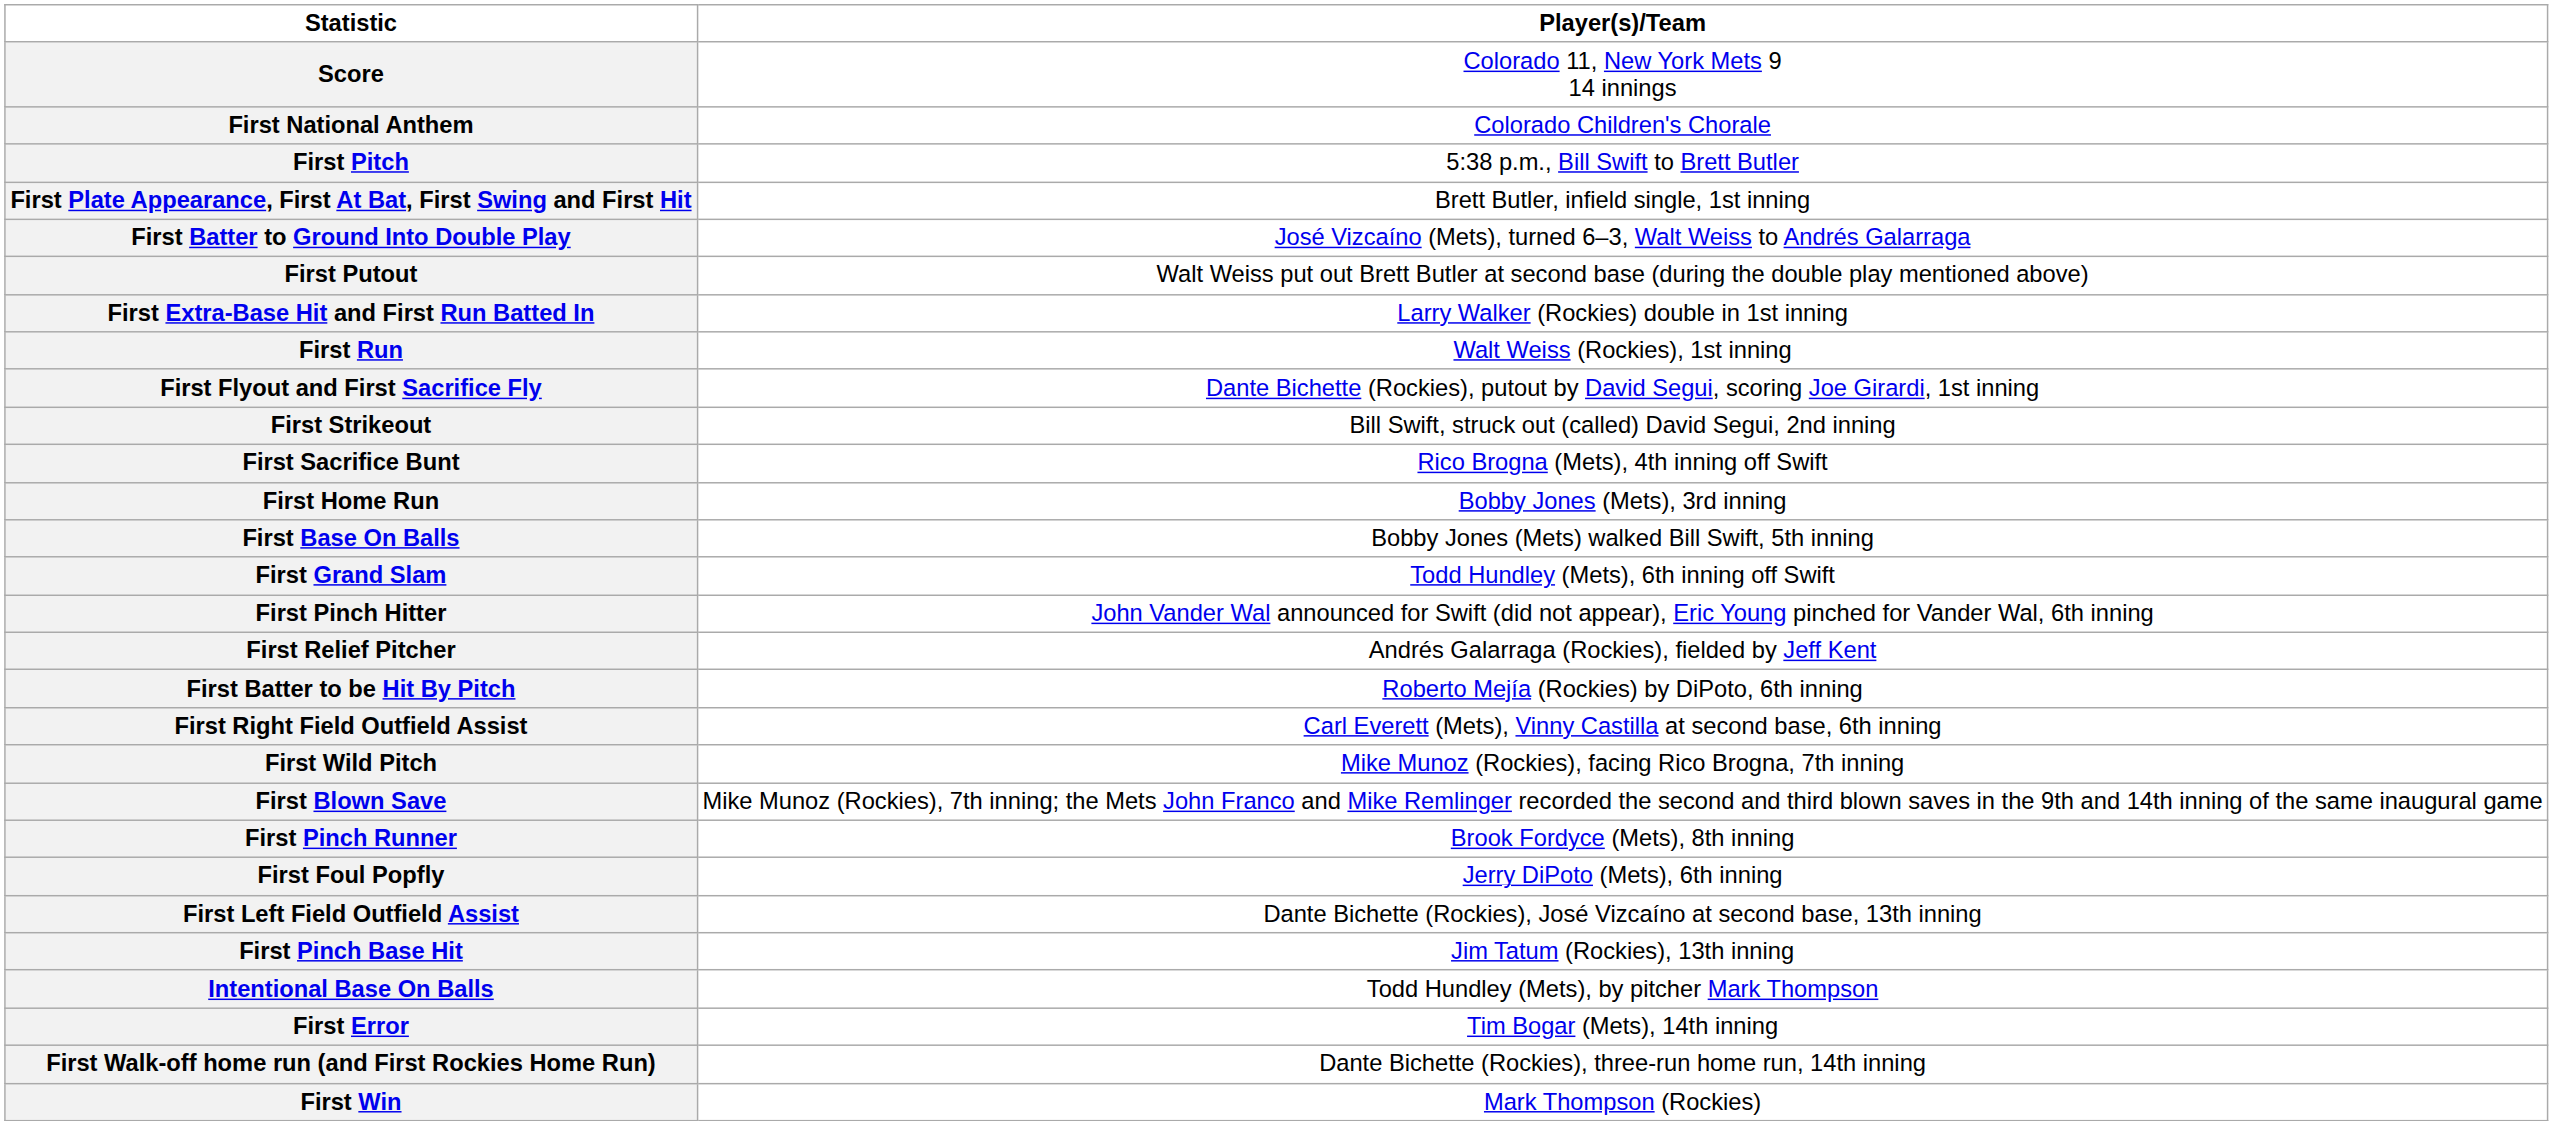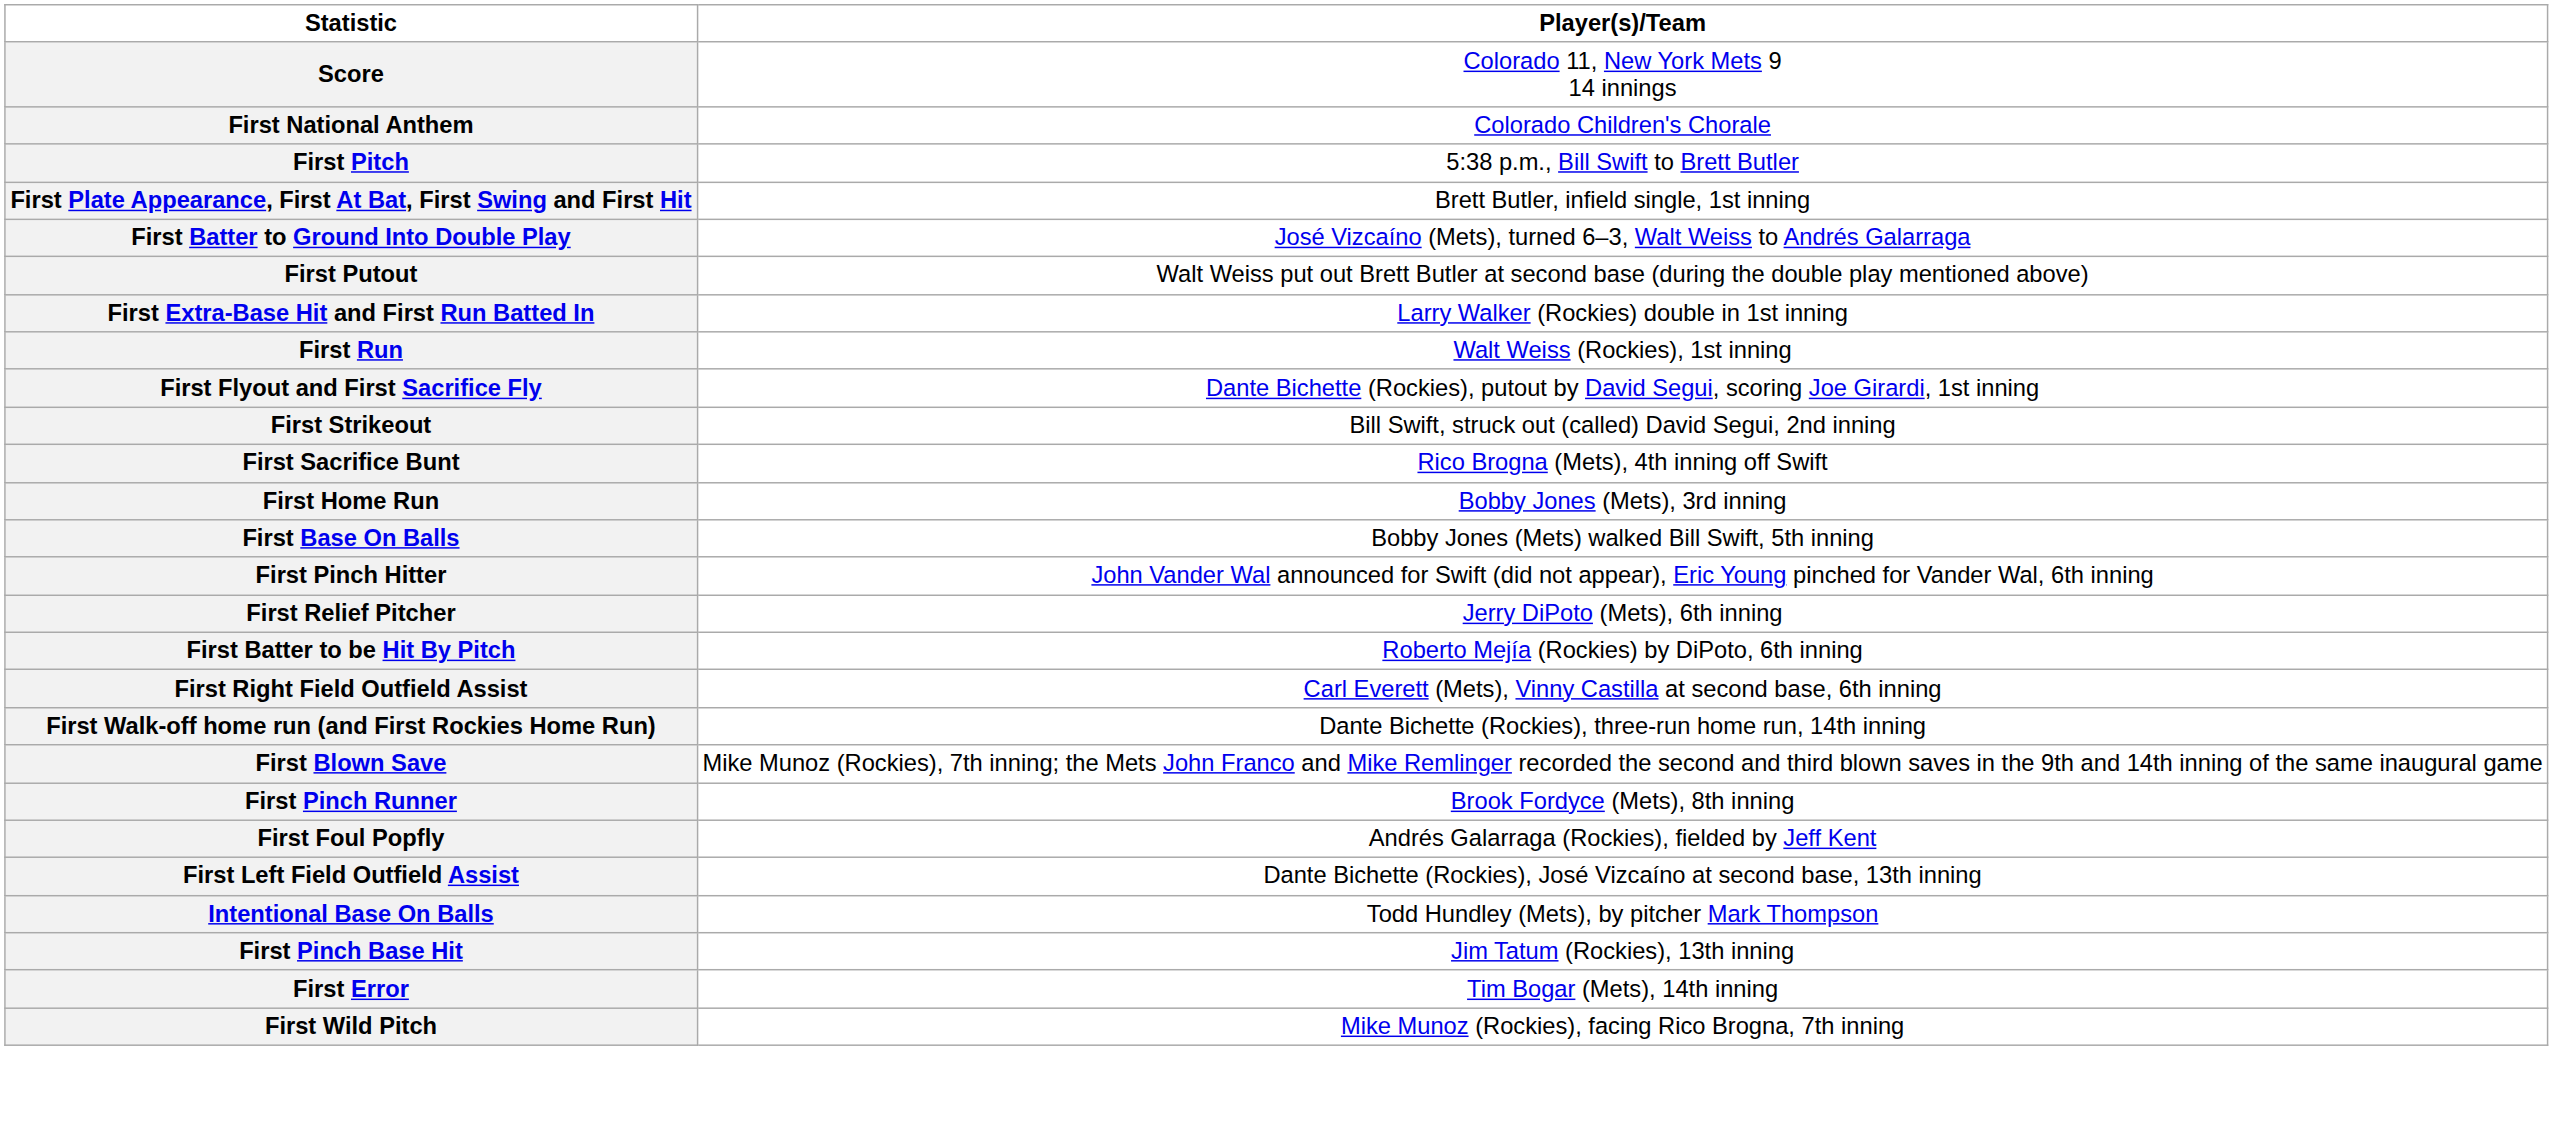- row: First Grand Slam | Todd Hundley (Mets), 6th inning off Swift
First Relief Pitcher | Player(s)/Team: Andrés Galarraga (Rockies), fielded by Jeff Kent -> Jerry DiPoto (Mets), 6th inning
rows swapped: First Wild Pitch <-> First Walk-off home run (and First Rockies Home Run)
First Foul Popfly | Player(s)/Team: Jerry DiPoto (Mets), 6th inning -> Andrés Galarraga (Rockies), fielded by Jeff Kent
rows swapped: Intentional Base On Balls <-> First Pinch Base Hit
- row: First Win | Mark Thompson (Rockies)
